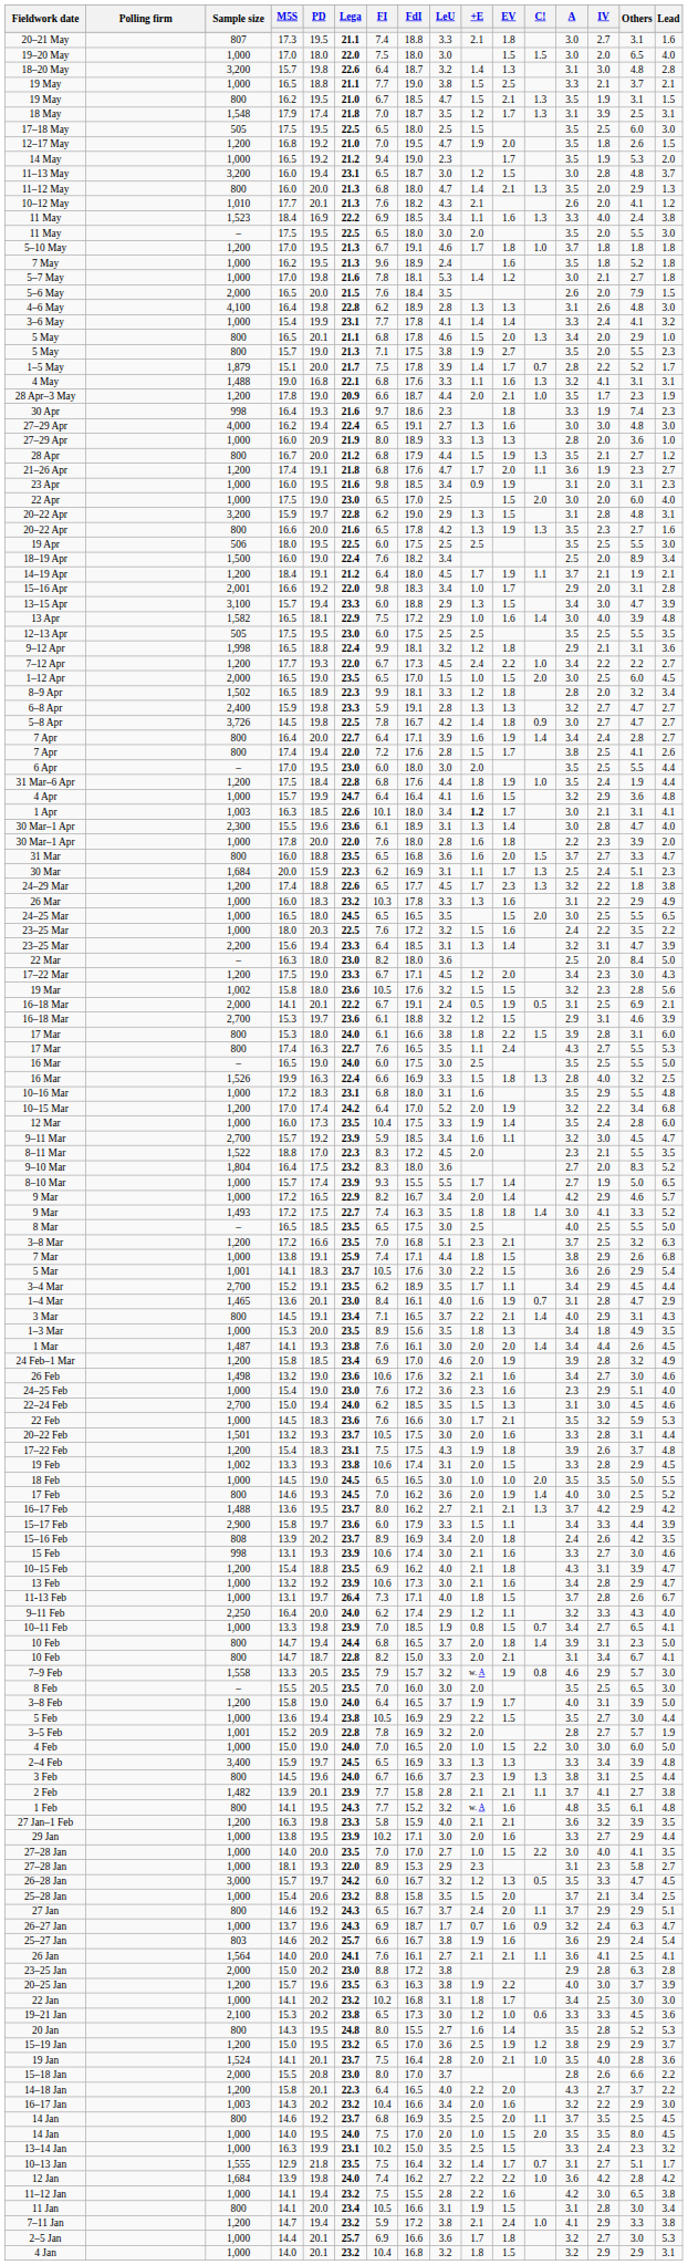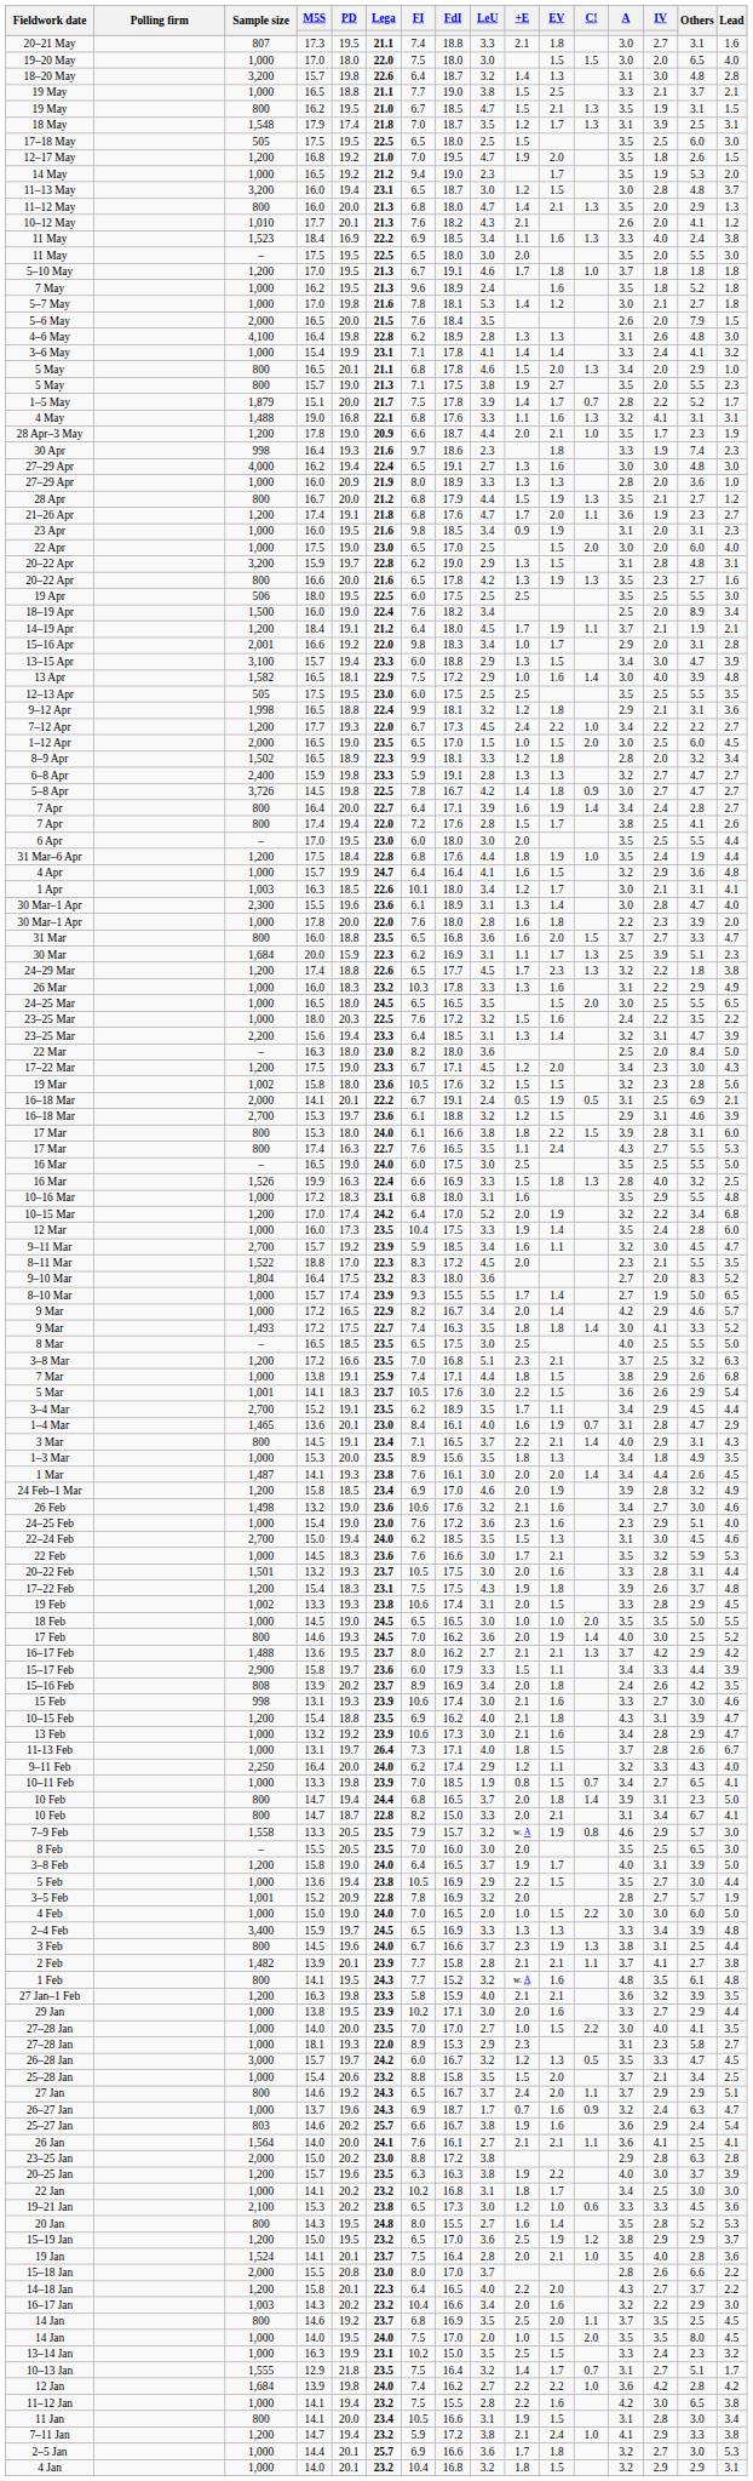3–6 May | FI: 7.7 -> 7.1
1 Apr | +E: bold -> normal
30 Mar | IV: 2.4 -> 3.9
